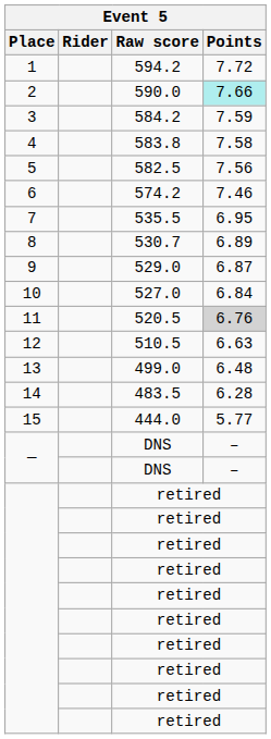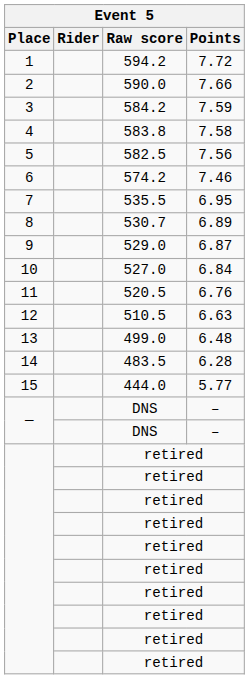2 | Points: paleturquoise background -> no background
11 | Points: lightgrey background -> no background
